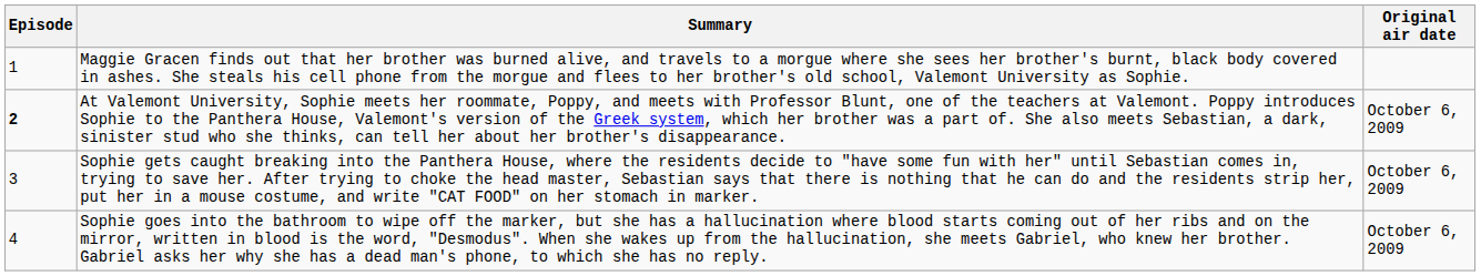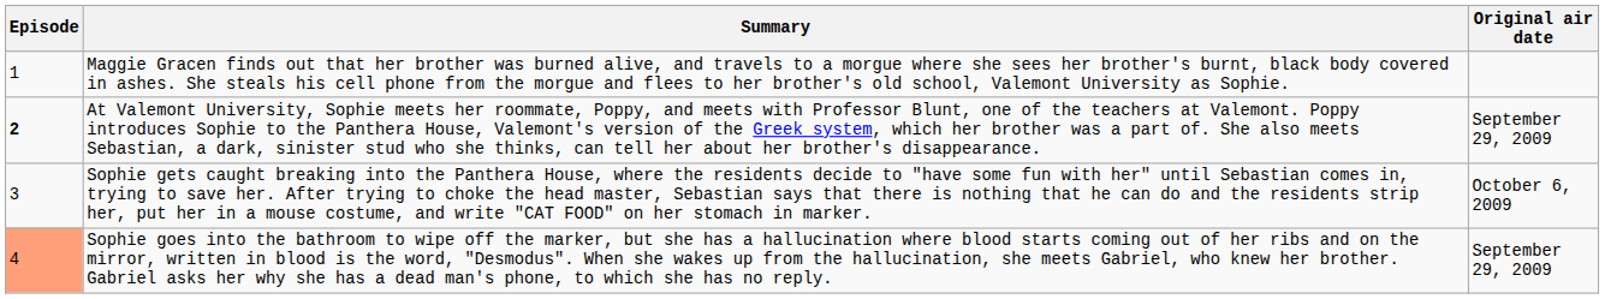row 3 | Original air date: October 6, 2009 -> September 29, 2009
row 5 | Episode: no background -> lightsalmon background
row 5 | Original air date: October 6, 2009 -> September 29, 2009
